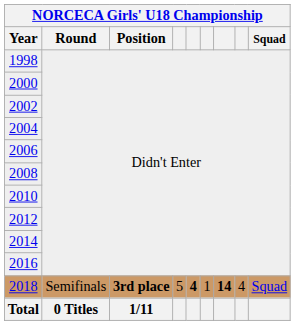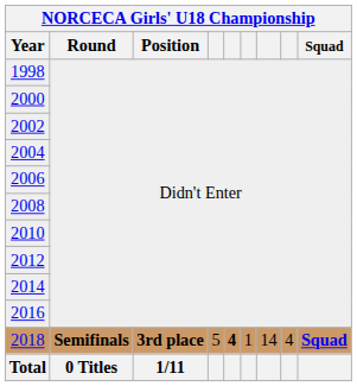2018 | NORCECA Girls' U18 Championship / Round: normal -> bold
2018 | column 7: bold -> normal
2018 | NORCECA Girls' U18 Championship / Squad: normal -> bold
